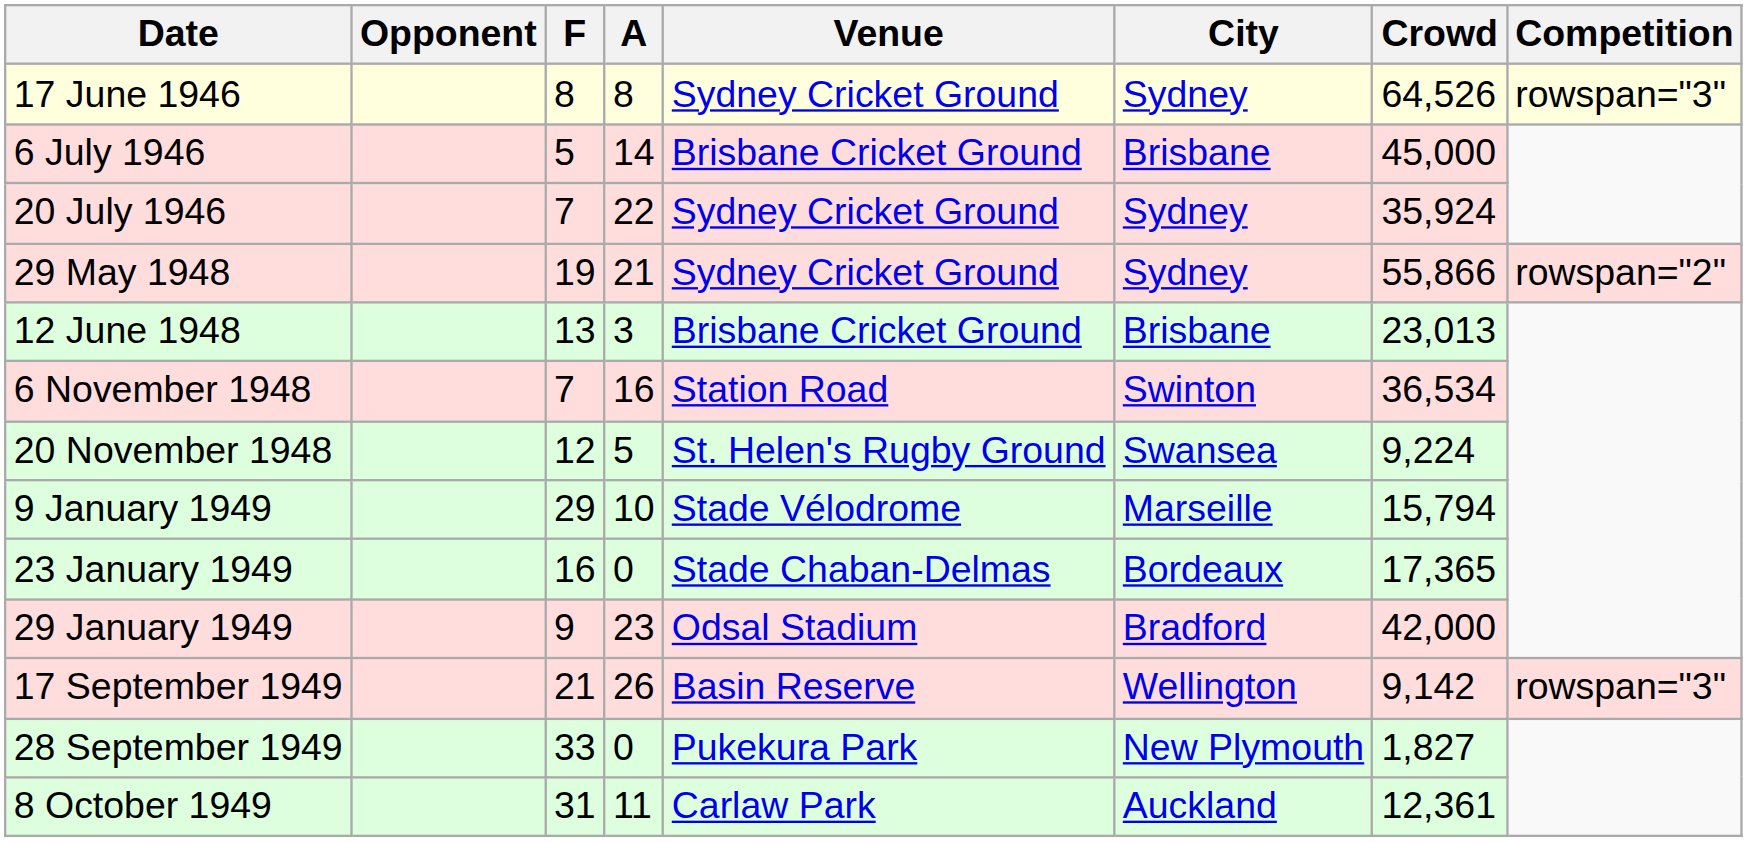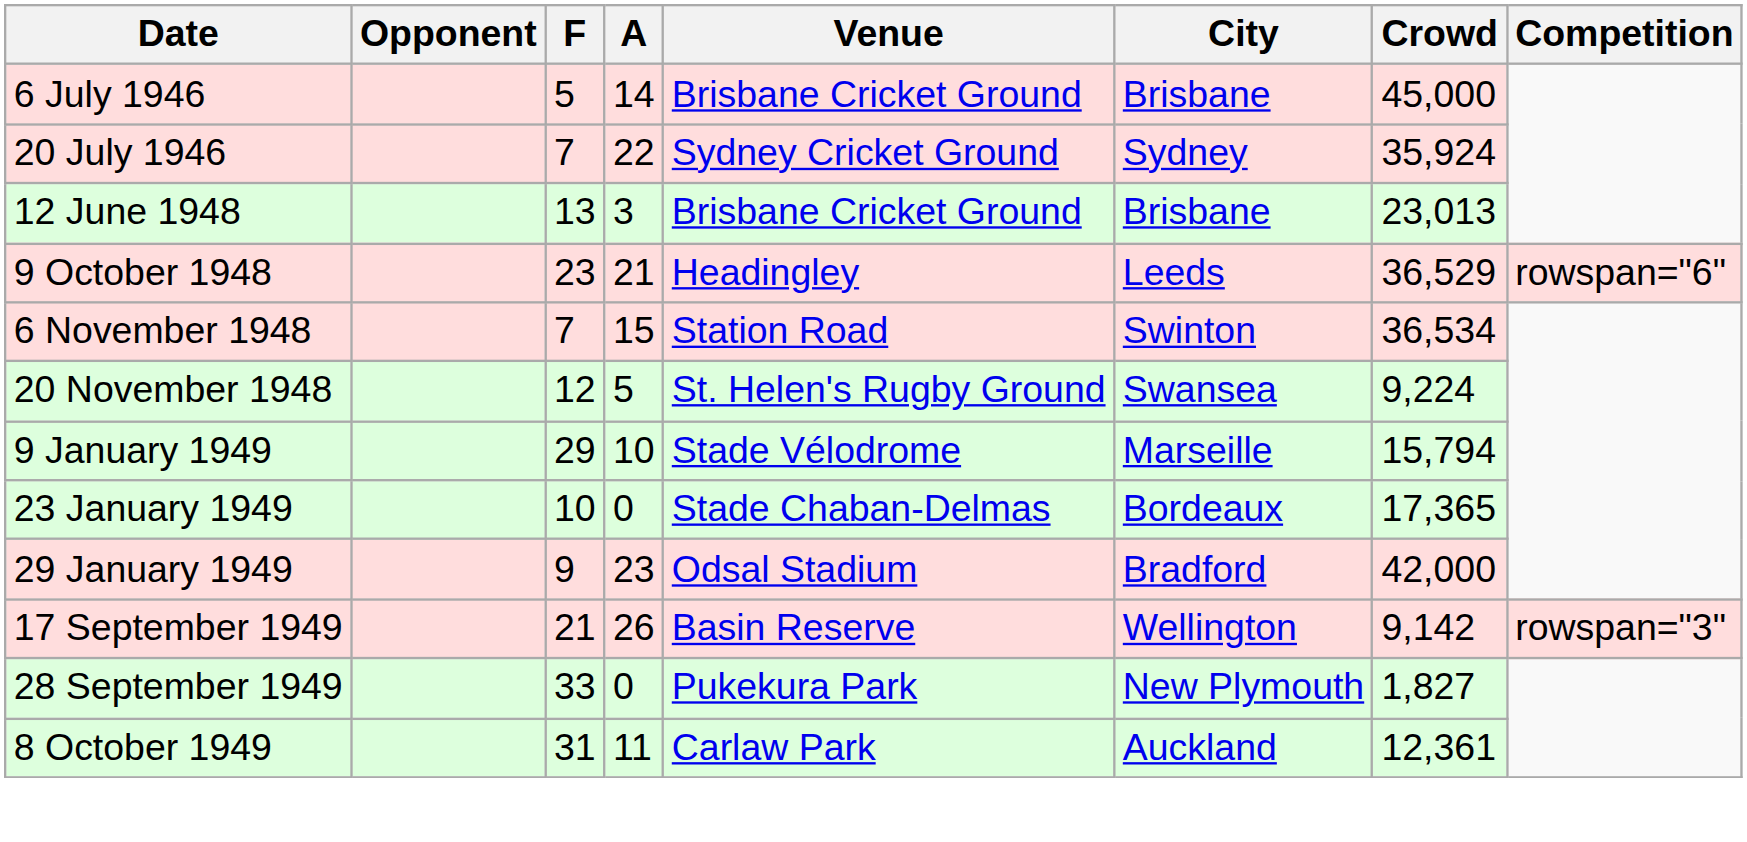- row: 17 June 1946 | 8 | 8 | Sydney Cricket Ground | Sydney | 64,526 | rowspan="3"
- row: 29 May 1948 | 19 | 21 | Sydney Cricket Ground | Sydney | 55,866 | rowspan="2"
+ row: 9 October 1948 | 23 | 21 | Headingley | Leeds | 36,529 | rowspan="6"
6 November 1948 | A: 16 -> 15
23 January 1949 | F: 16 -> 10
